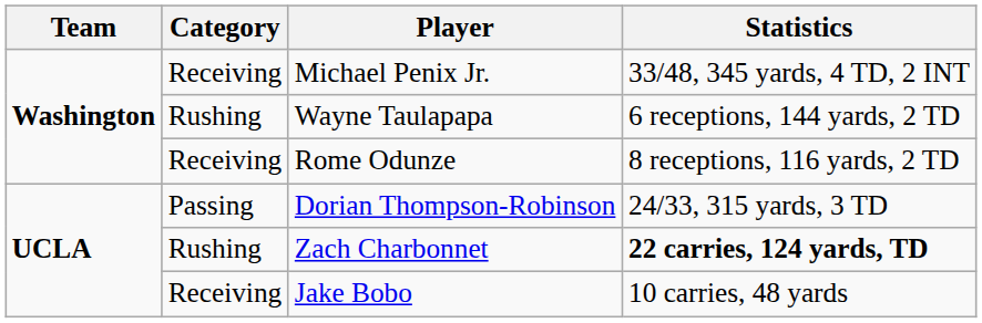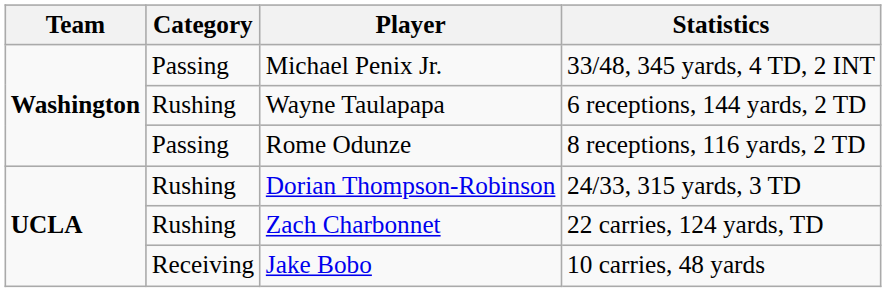Michael Penix Jr. | Category: Receiving -> Passing
Rome Odunze | Category: Receiving -> Passing
Dorian Thompson-Robinson | Category: Passing -> Rushing
Zach Charbonnet | Statistics: bold -> normal
